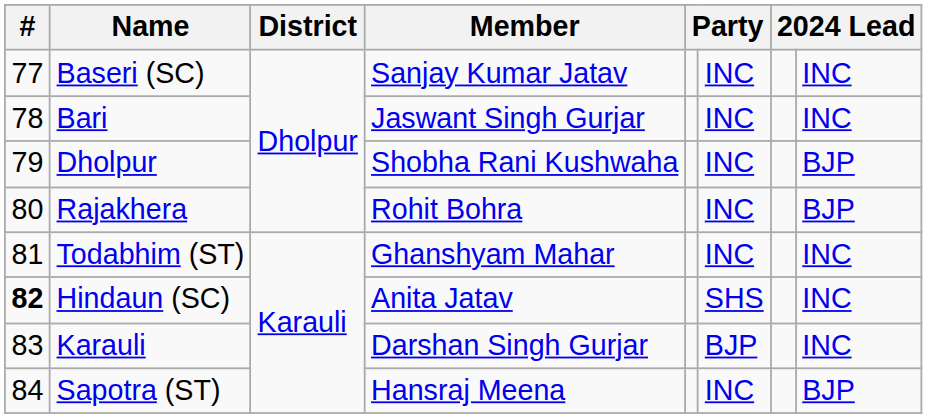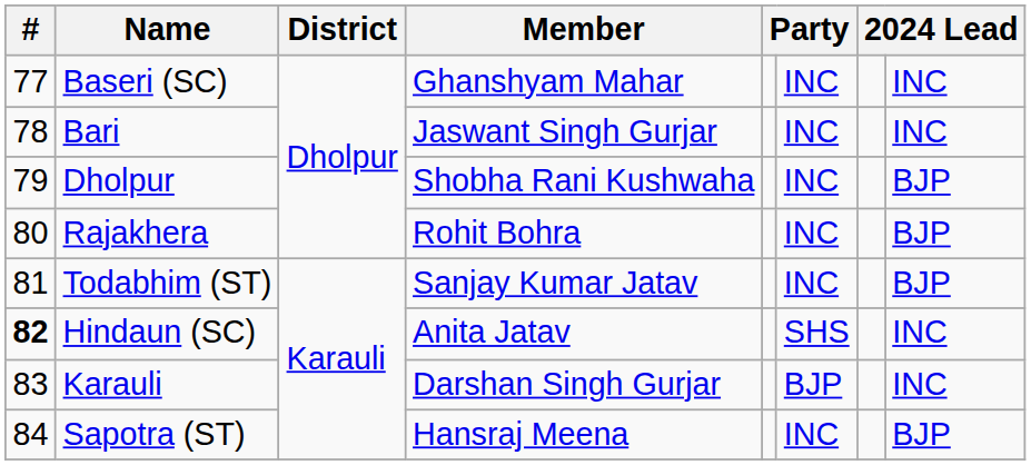Baseri (SC) | Member: Sanjay Kumar Jatav -> Ghanshyam Mahar
Todabhim (ST) | Member: Ghanshyam Mahar -> Sanjay Kumar Jatav
Todabhim (ST) | column 8: INC -> BJP
